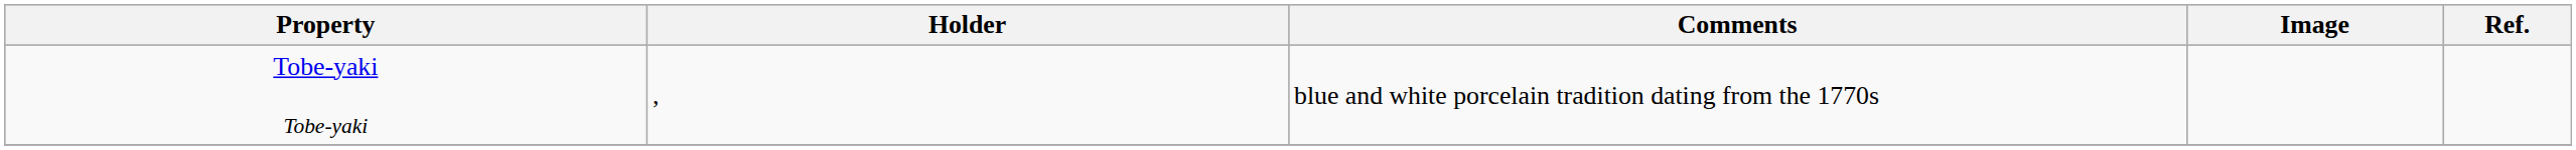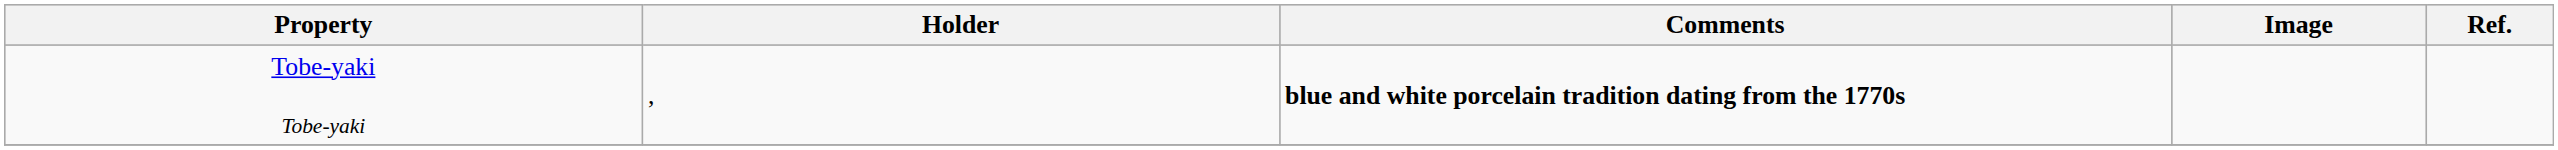Tobe-yaki Tobe-yaki | Comments: normal -> bold
